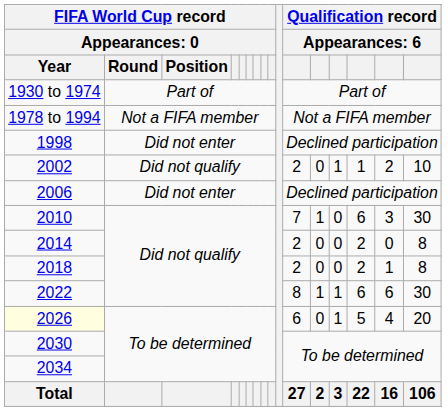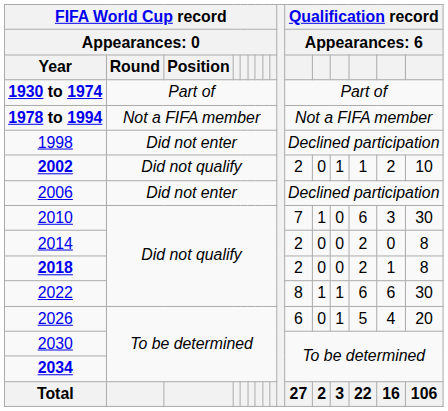1930 to 1974 | column 1: normal -> bold
1978 to 1994 | column 1: normal -> bold
2002 | column 1: normal -> bold
2018 | column 1: normal -> bold
2026 | column 1: lightyellow background -> no background
2034 | column 1: normal -> bold
